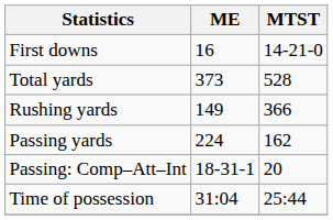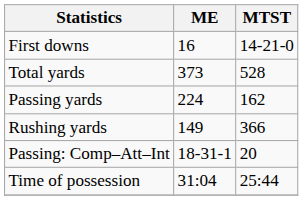rows swapped: Rushing yards <-> Passing yards
